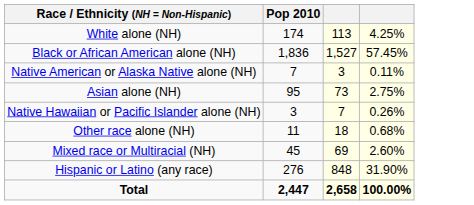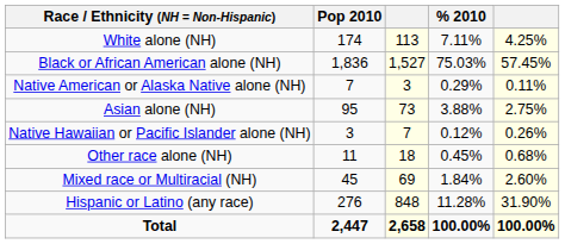+ column: % 2010 | 7.11% | 75.03% | 0.29% | 3.88% | 0.12% | 0.45% | 1.84% | 11.28% | 100.00%
